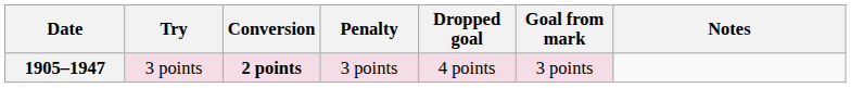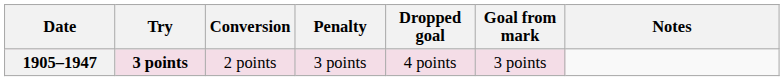1905–1947 | Try: normal -> bold
1905–1947 | Conversion: bold -> normal
